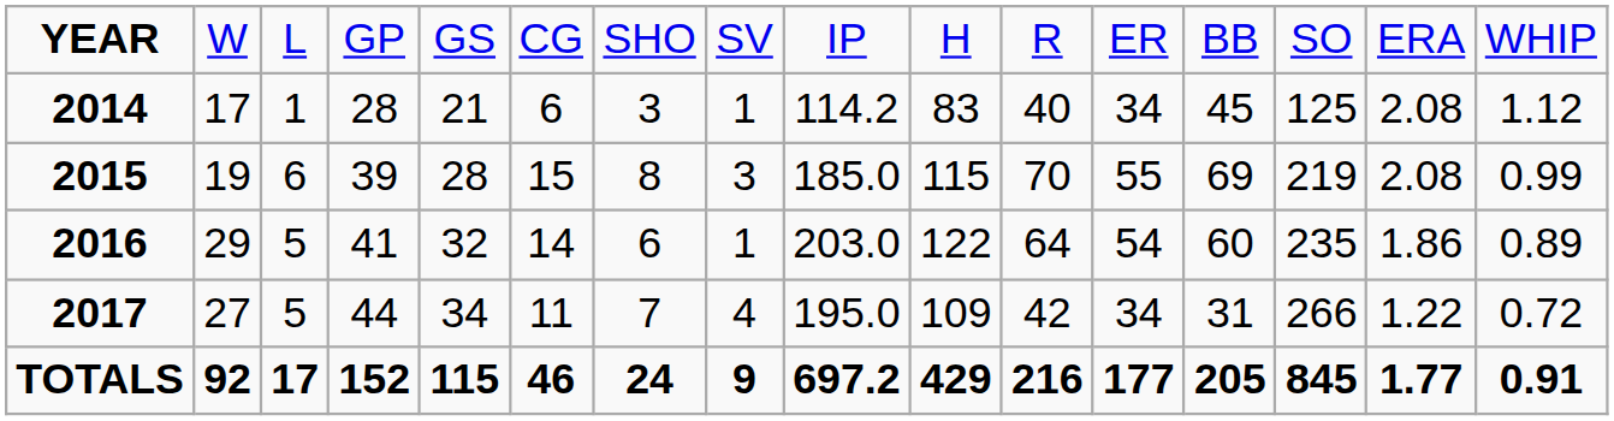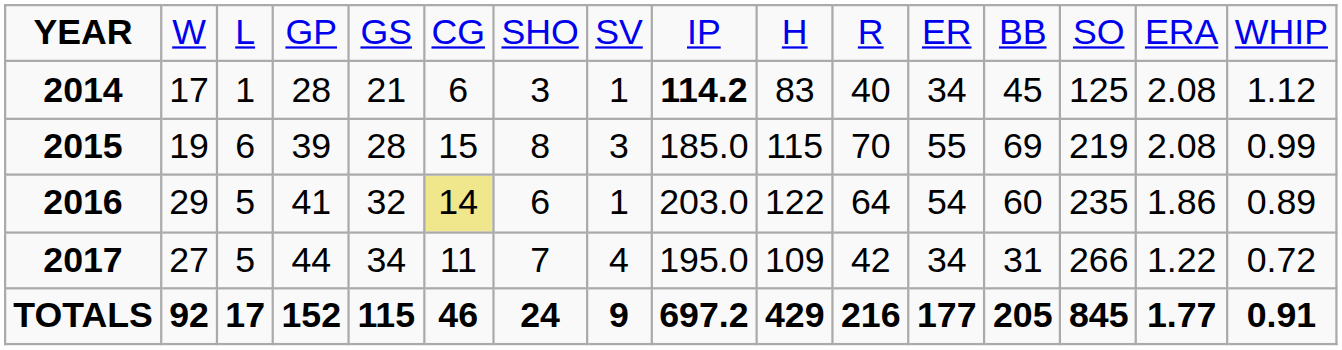2014 | column 9: normal -> bold
2016 | column 6: no background -> khaki background
